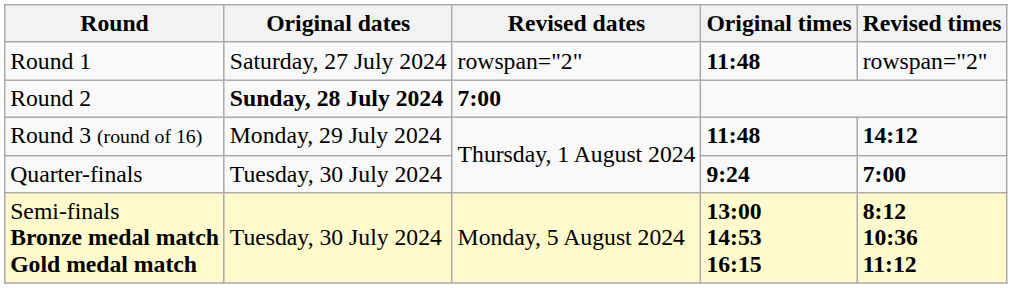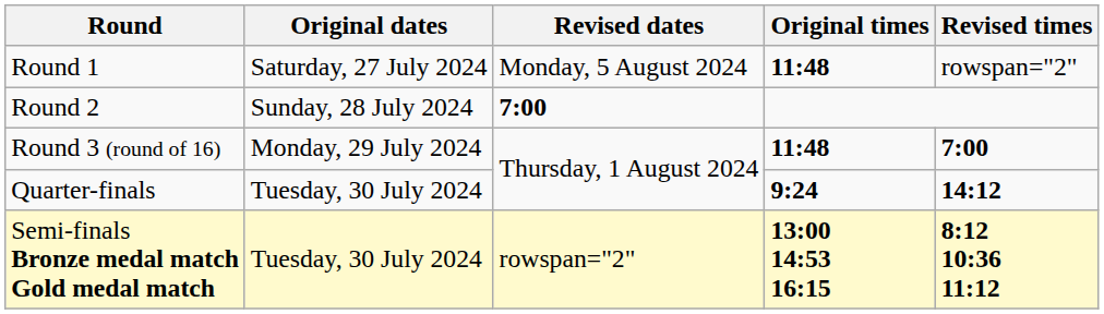Round 1 | Revised dates: rowspan="2" -> Monday, 5 August 2024
Round 2 | Original dates: bold -> normal
Round 3 (round of 16) | Revised times: 14:12 -> 7:00
Quarter-finals | Revised times: 7:00 -> 14:12
Semi-finals Bronze medal match Gold medal match | Revised dates: Monday, 5 August 2024 -> rowspan="2"
